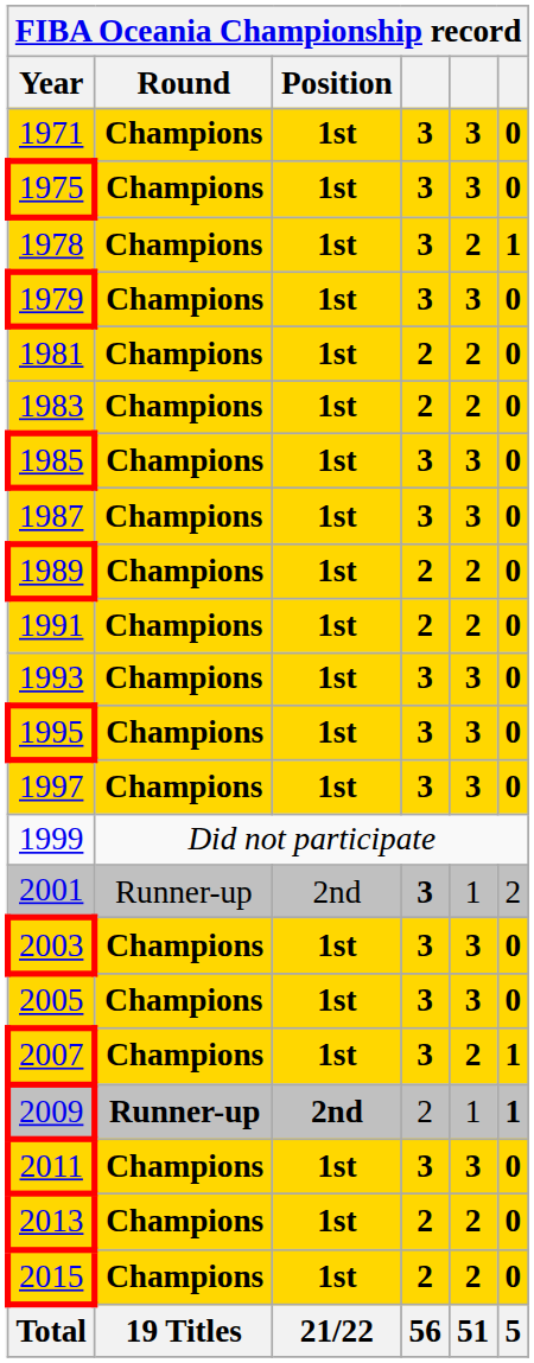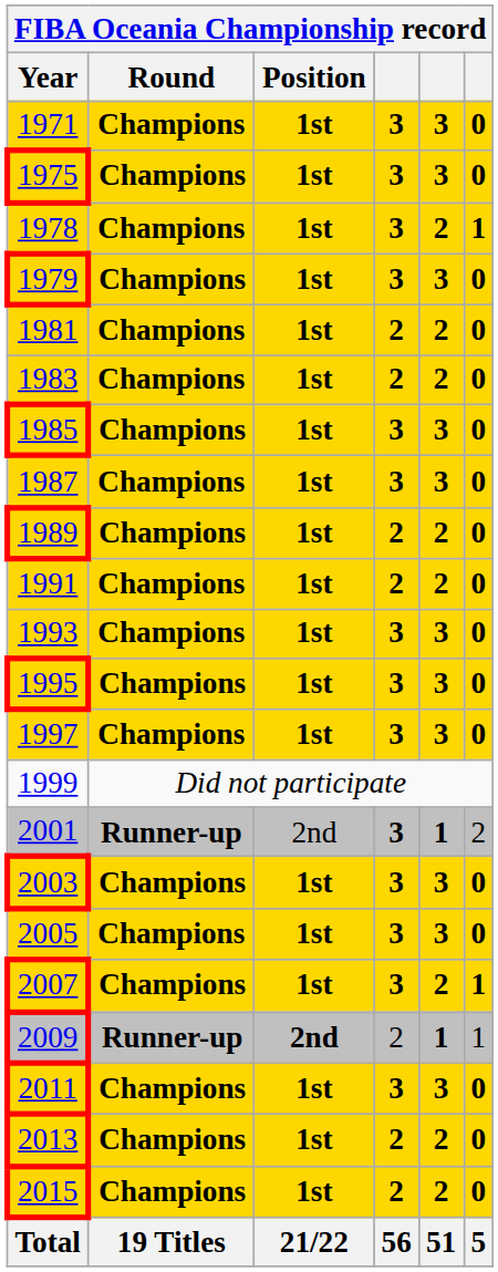2001 | Round: normal -> bold
2001 | column 5: normal -> bold
2009 | column 5: normal -> bold
2009 | column 6: bold -> normal
